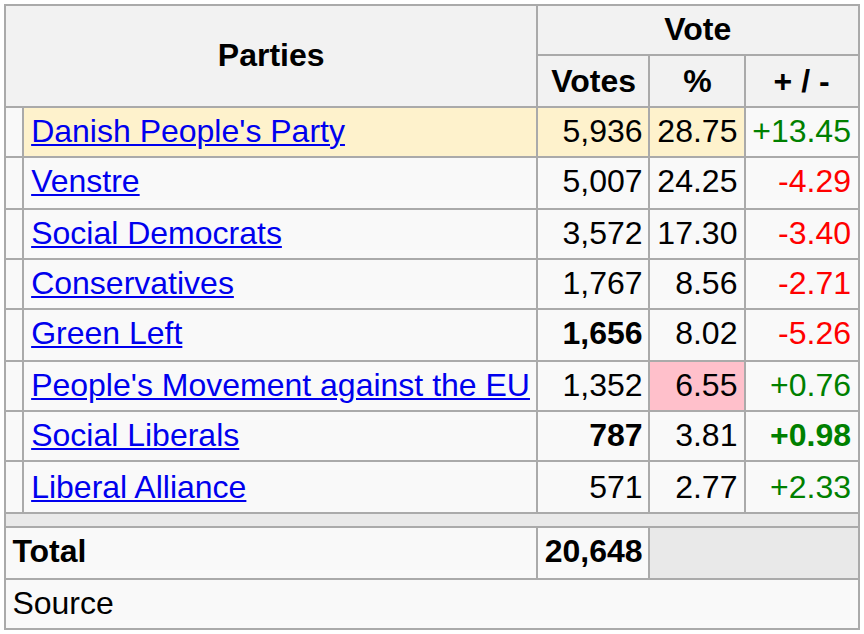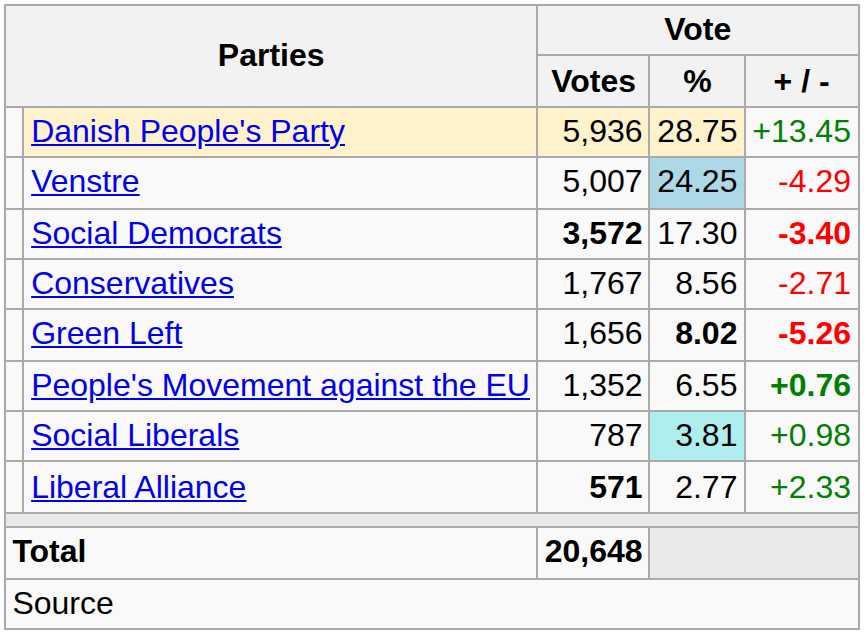Venstre | Vote / %: no background -> lightblue background
Social Democrats | Vote / Votes: normal -> bold
Social Democrats | Vote / + / -: normal -> bold
Green Left | Vote / Votes: bold -> normal
Green Left | Vote / %: normal -> bold
Green Left | Vote / + / -: normal -> bold
People's Movement against the EU | Vote / %: pink background -> no background
People's Movement against the EU | Vote / + / -: normal -> bold
Social Liberals | Vote / Votes: bold -> normal
Social Liberals | Vote / %: no background -> paleturquoise background
Social Liberals | Vote / + / -: bold -> normal
Liberal Alliance | Vote / Votes: normal -> bold
